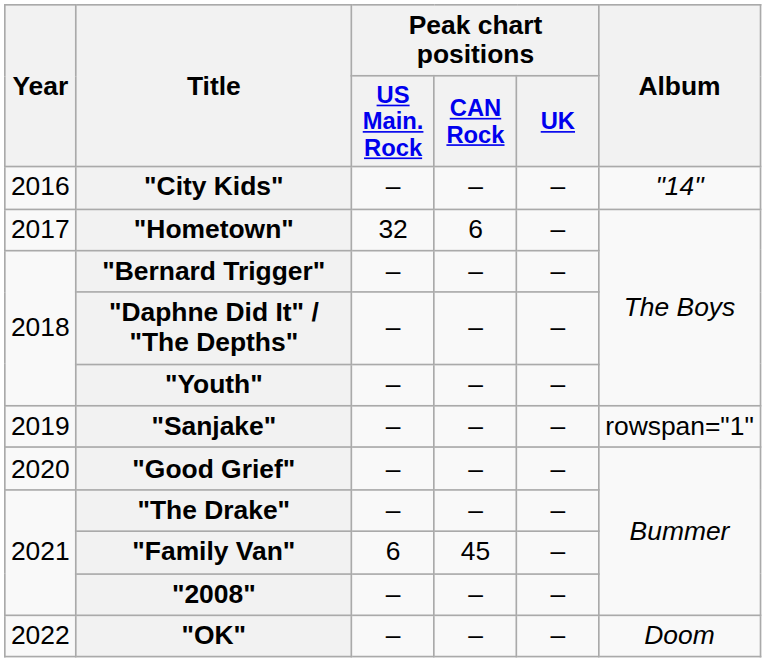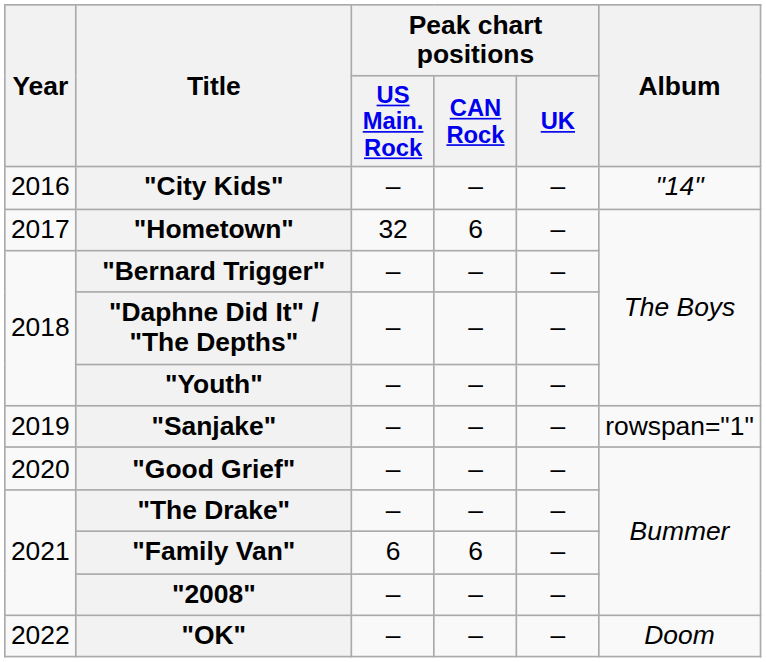"Family Van" | Peak chart positions / CAN Rock: 45 -> 6
